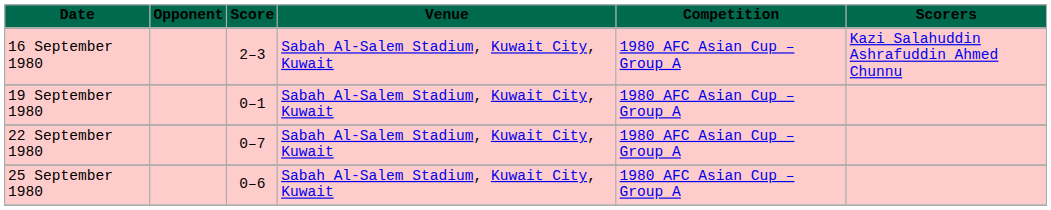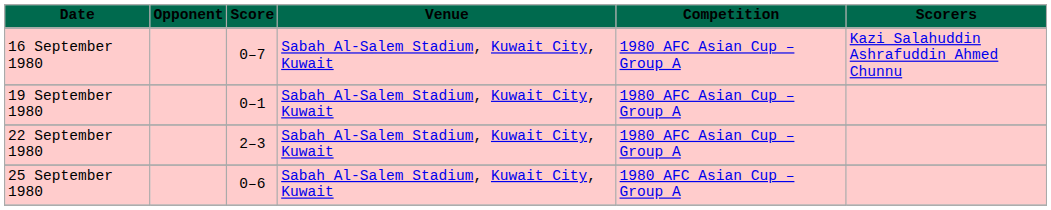16 September 1980 | Score: 2–3 -> 0–7
22 September 1980 | Score: 0–7 -> 2–3
